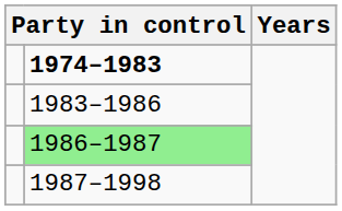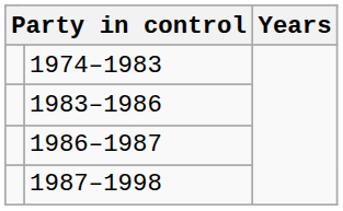1974–1983 | column 2: bold -> normal
1986–1987 | column 2: lightgreen background -> no background
